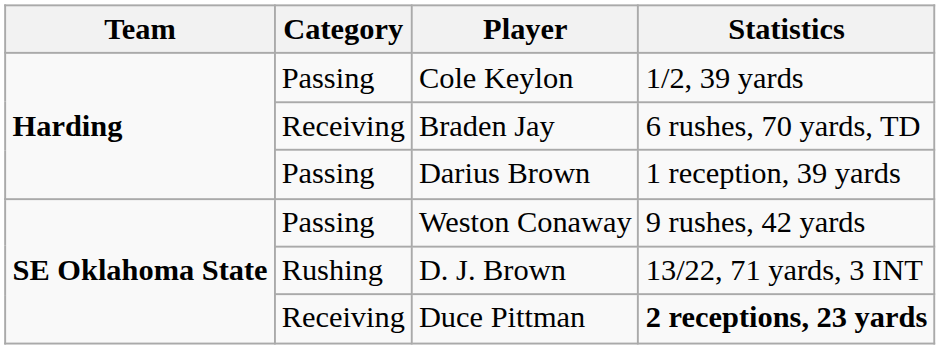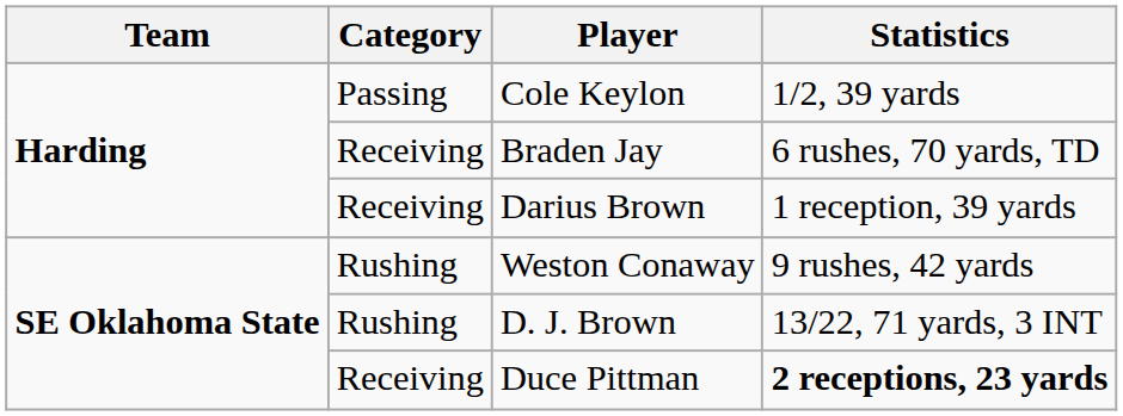Darius Brown | Category: Passing -> Receiving
Weston Conaway | Category: Passing -> Rushing
